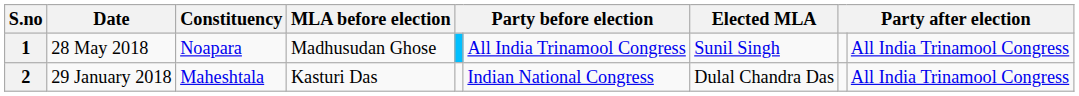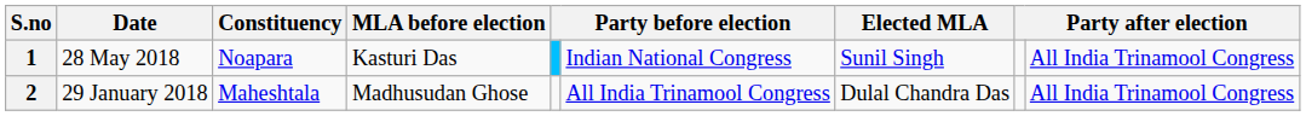1 | MLA before election: Madhusudan Ghose -> Kasturi Das
1 | column 6: All India Trinamool Congress -> Indian National Congress
2 | MLA before election: Kasturi Das -> Madhusudan Ghose
2 | column 6: Indian National Congress -> All India Trinamool Congress
